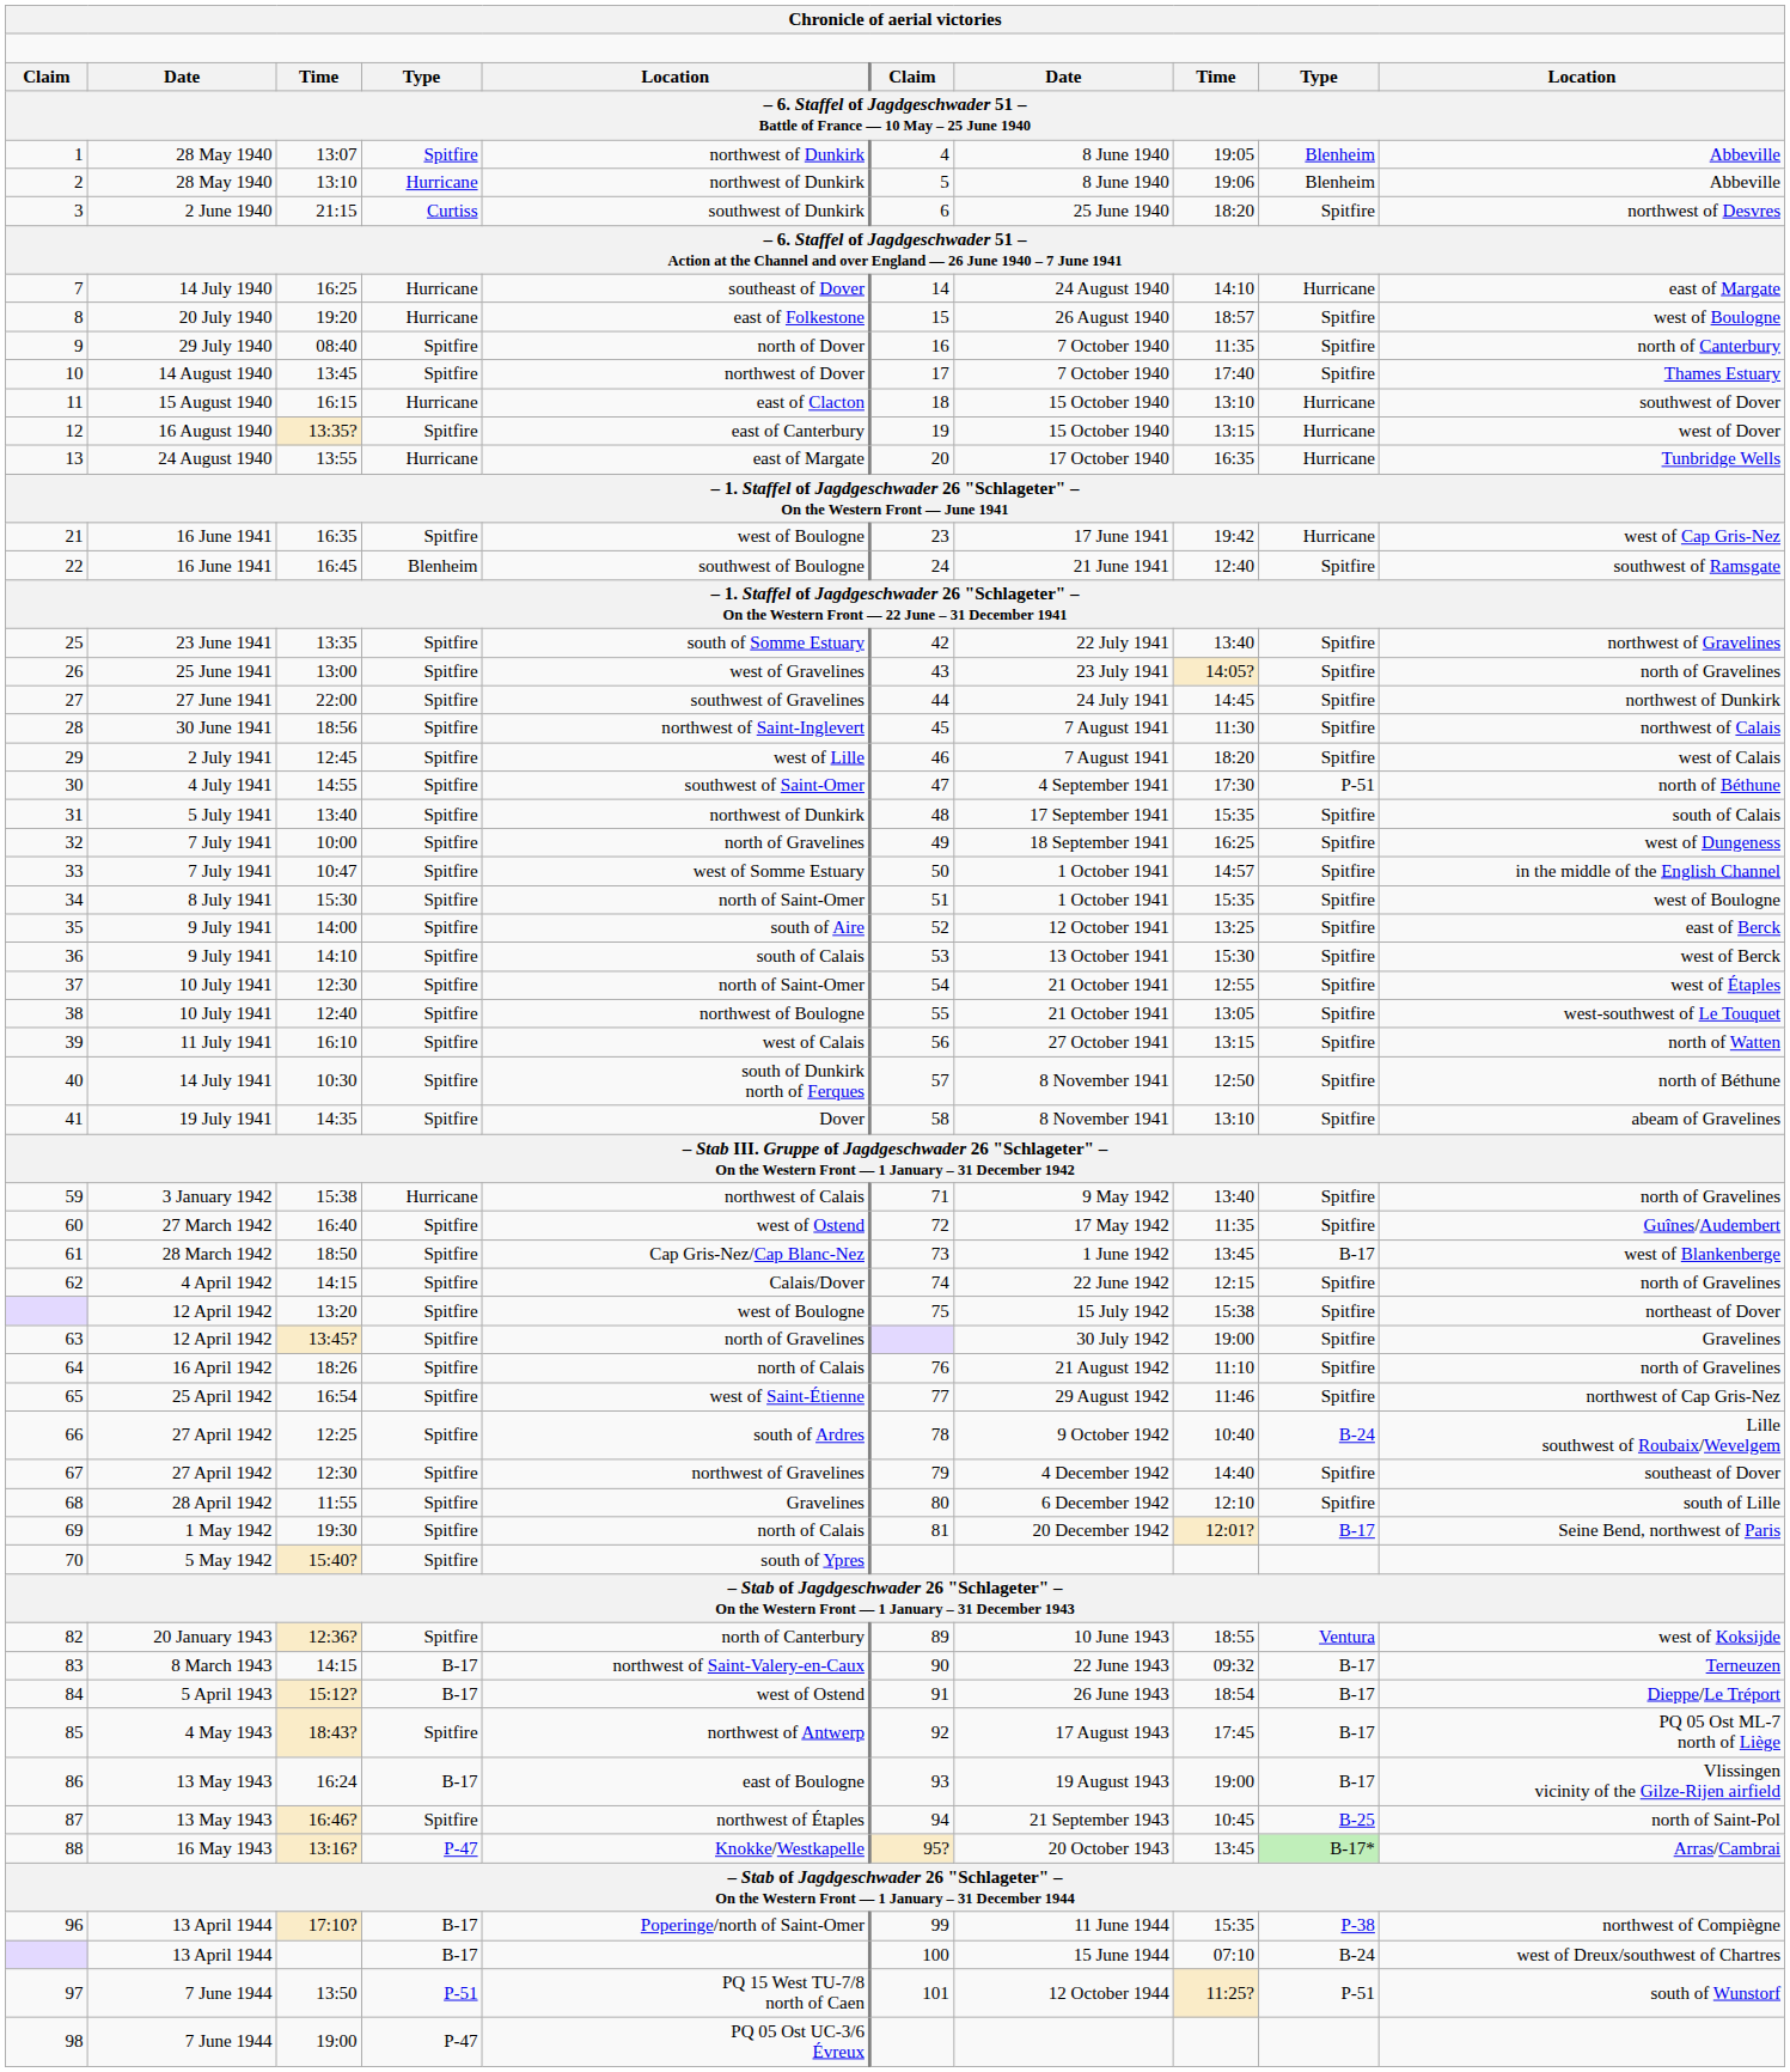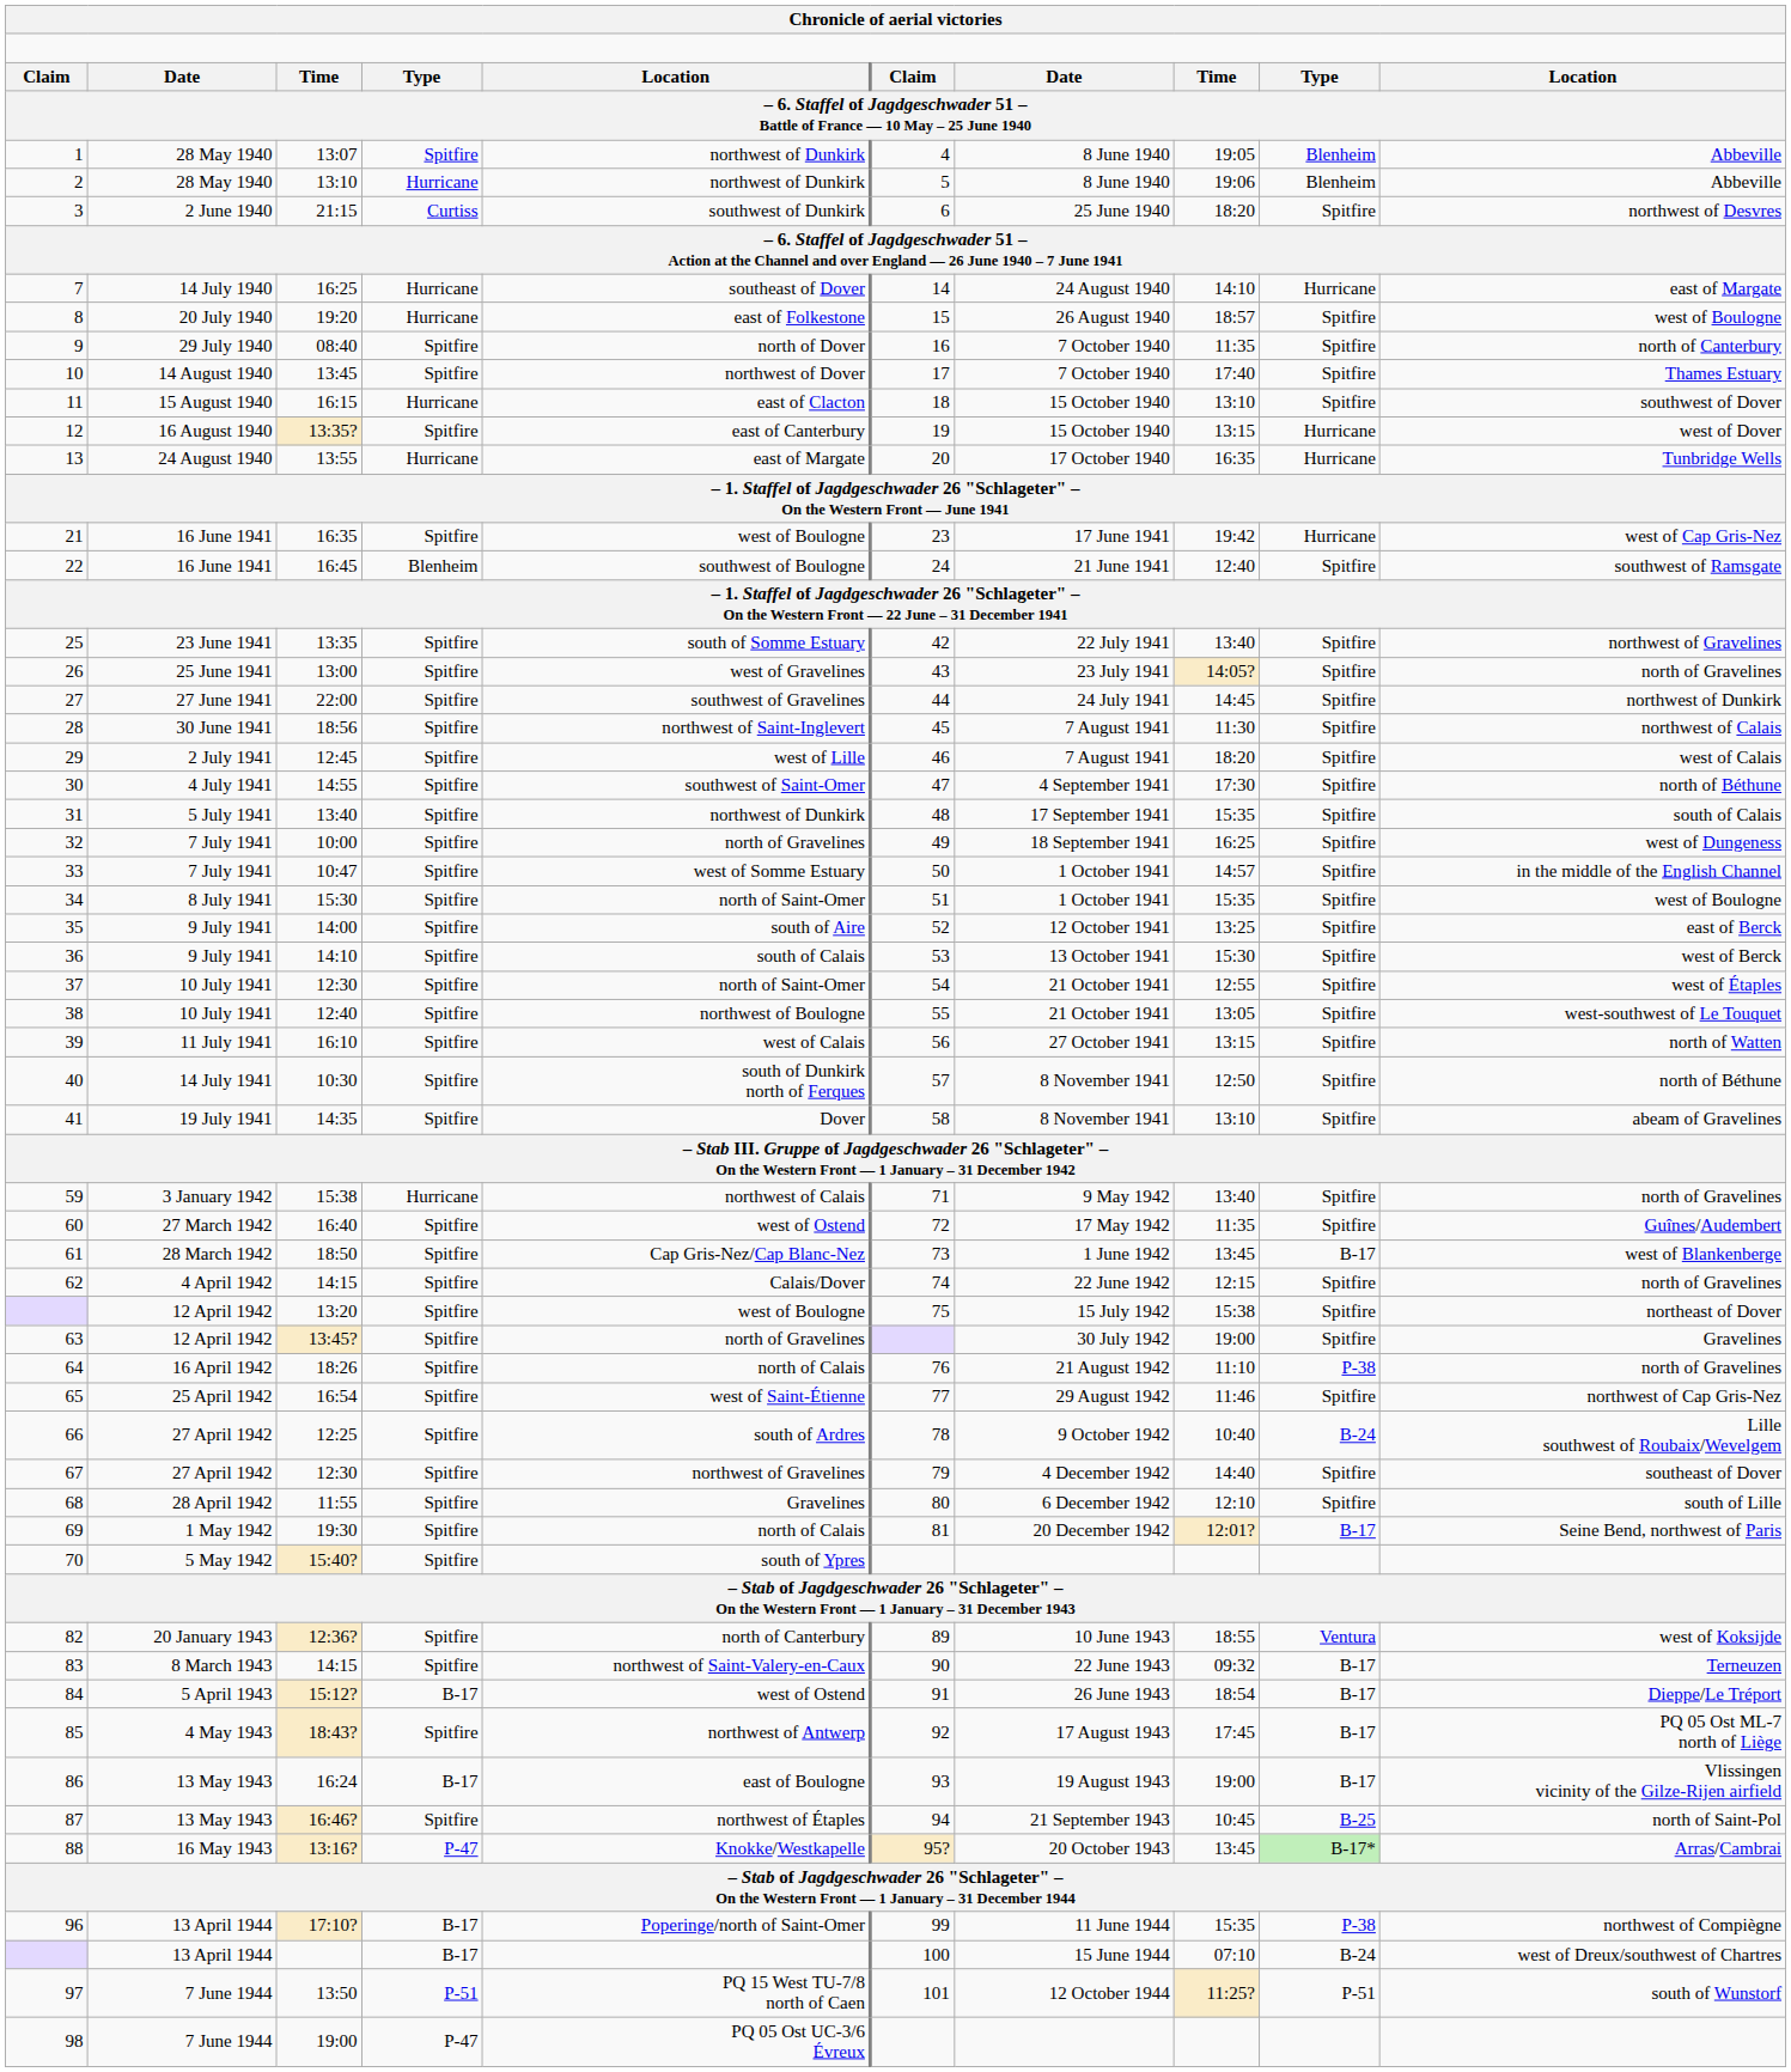11 | column 9: Hurricane -> Spitfire
30 | column 9: P-51 -> Spitfire
64 | column 9: Spitfire -> P-38
83 | column 4: B-17 -> Spitfire
